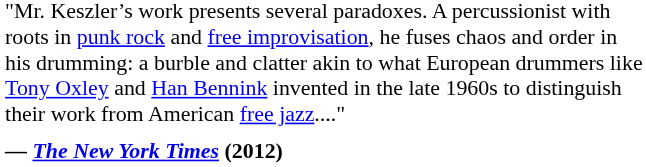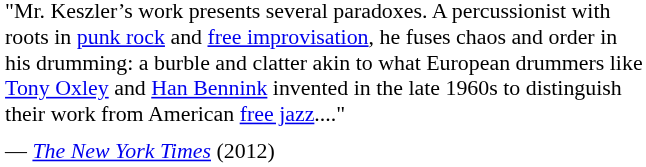row 2 | column 1: bold -> normal
